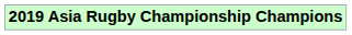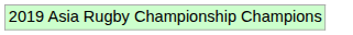row 1 | column 1: bold -> normal
